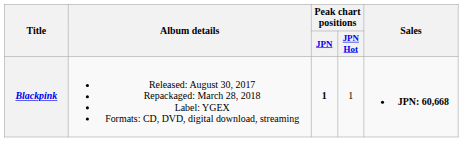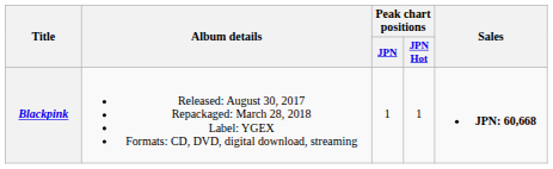Blackpink | Peak chart positions / JPN: bold -> normal
